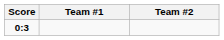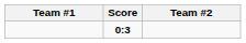columns swapped: Team #1 <-> Score
